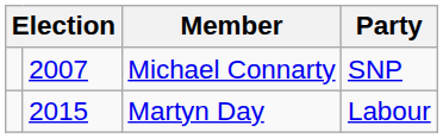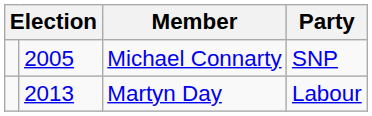Michael Connarty | column 2: 2007 -> 2005
Martyn Day | column 2: 2015 -> 2013
